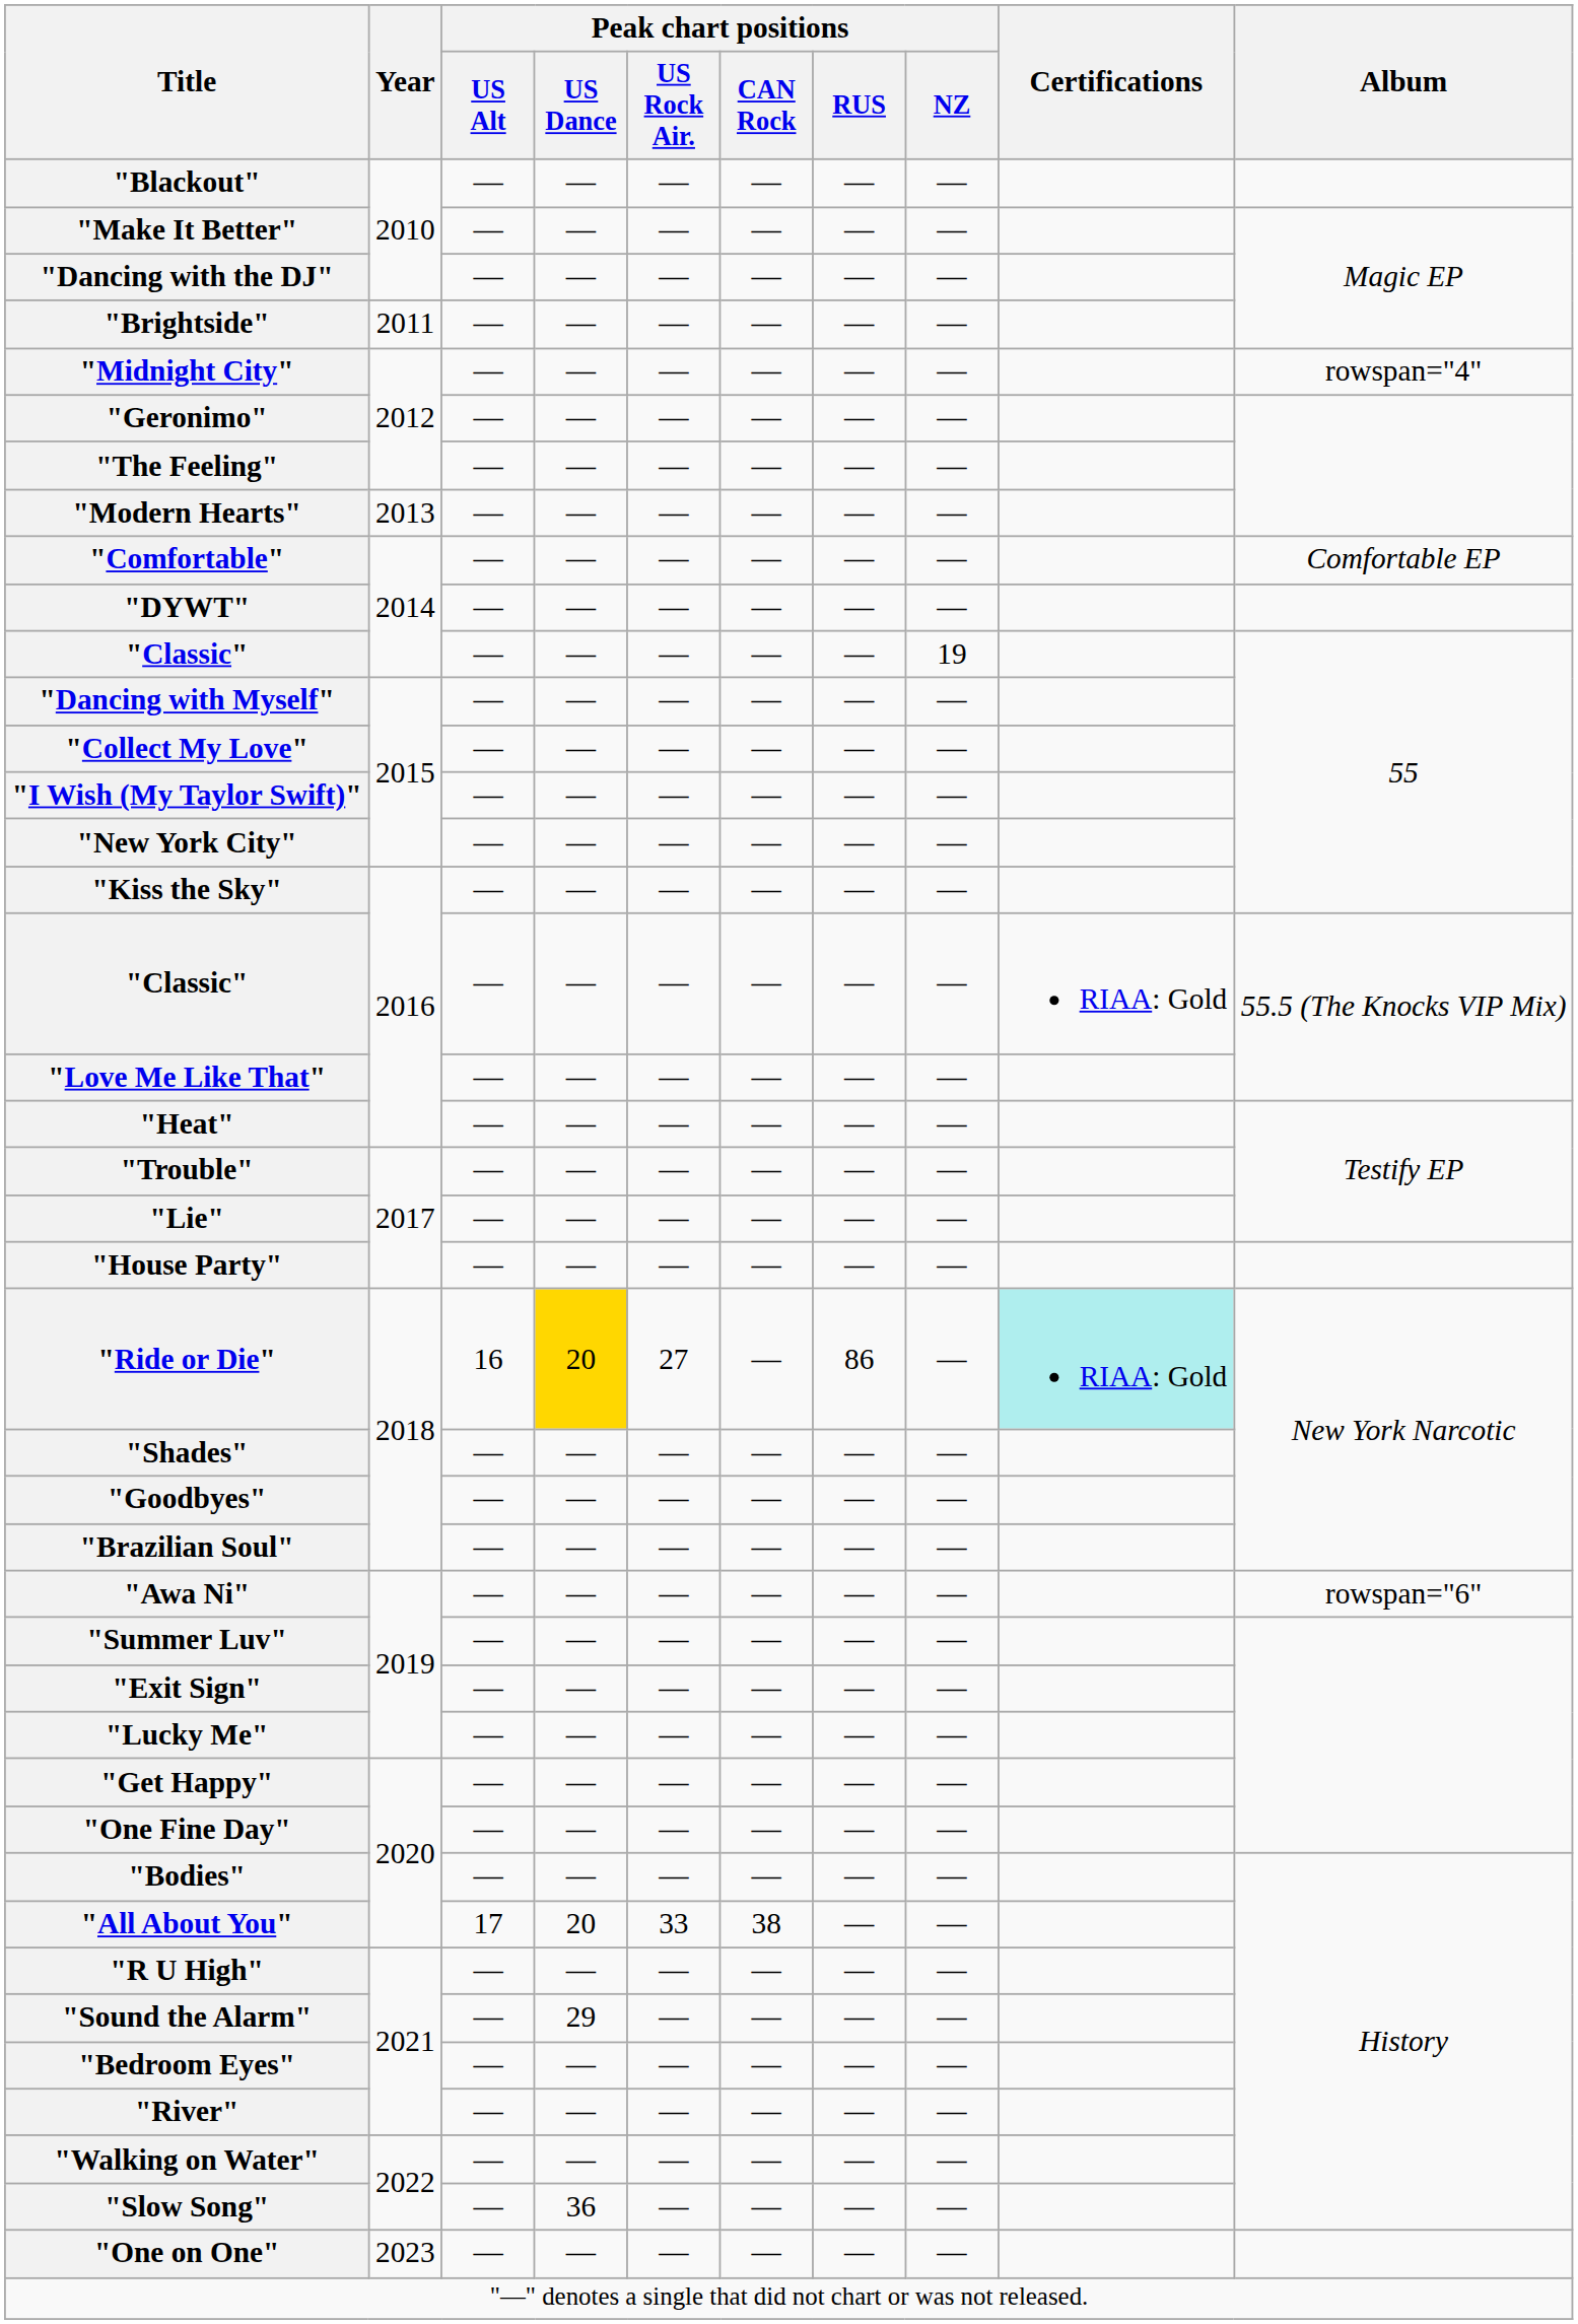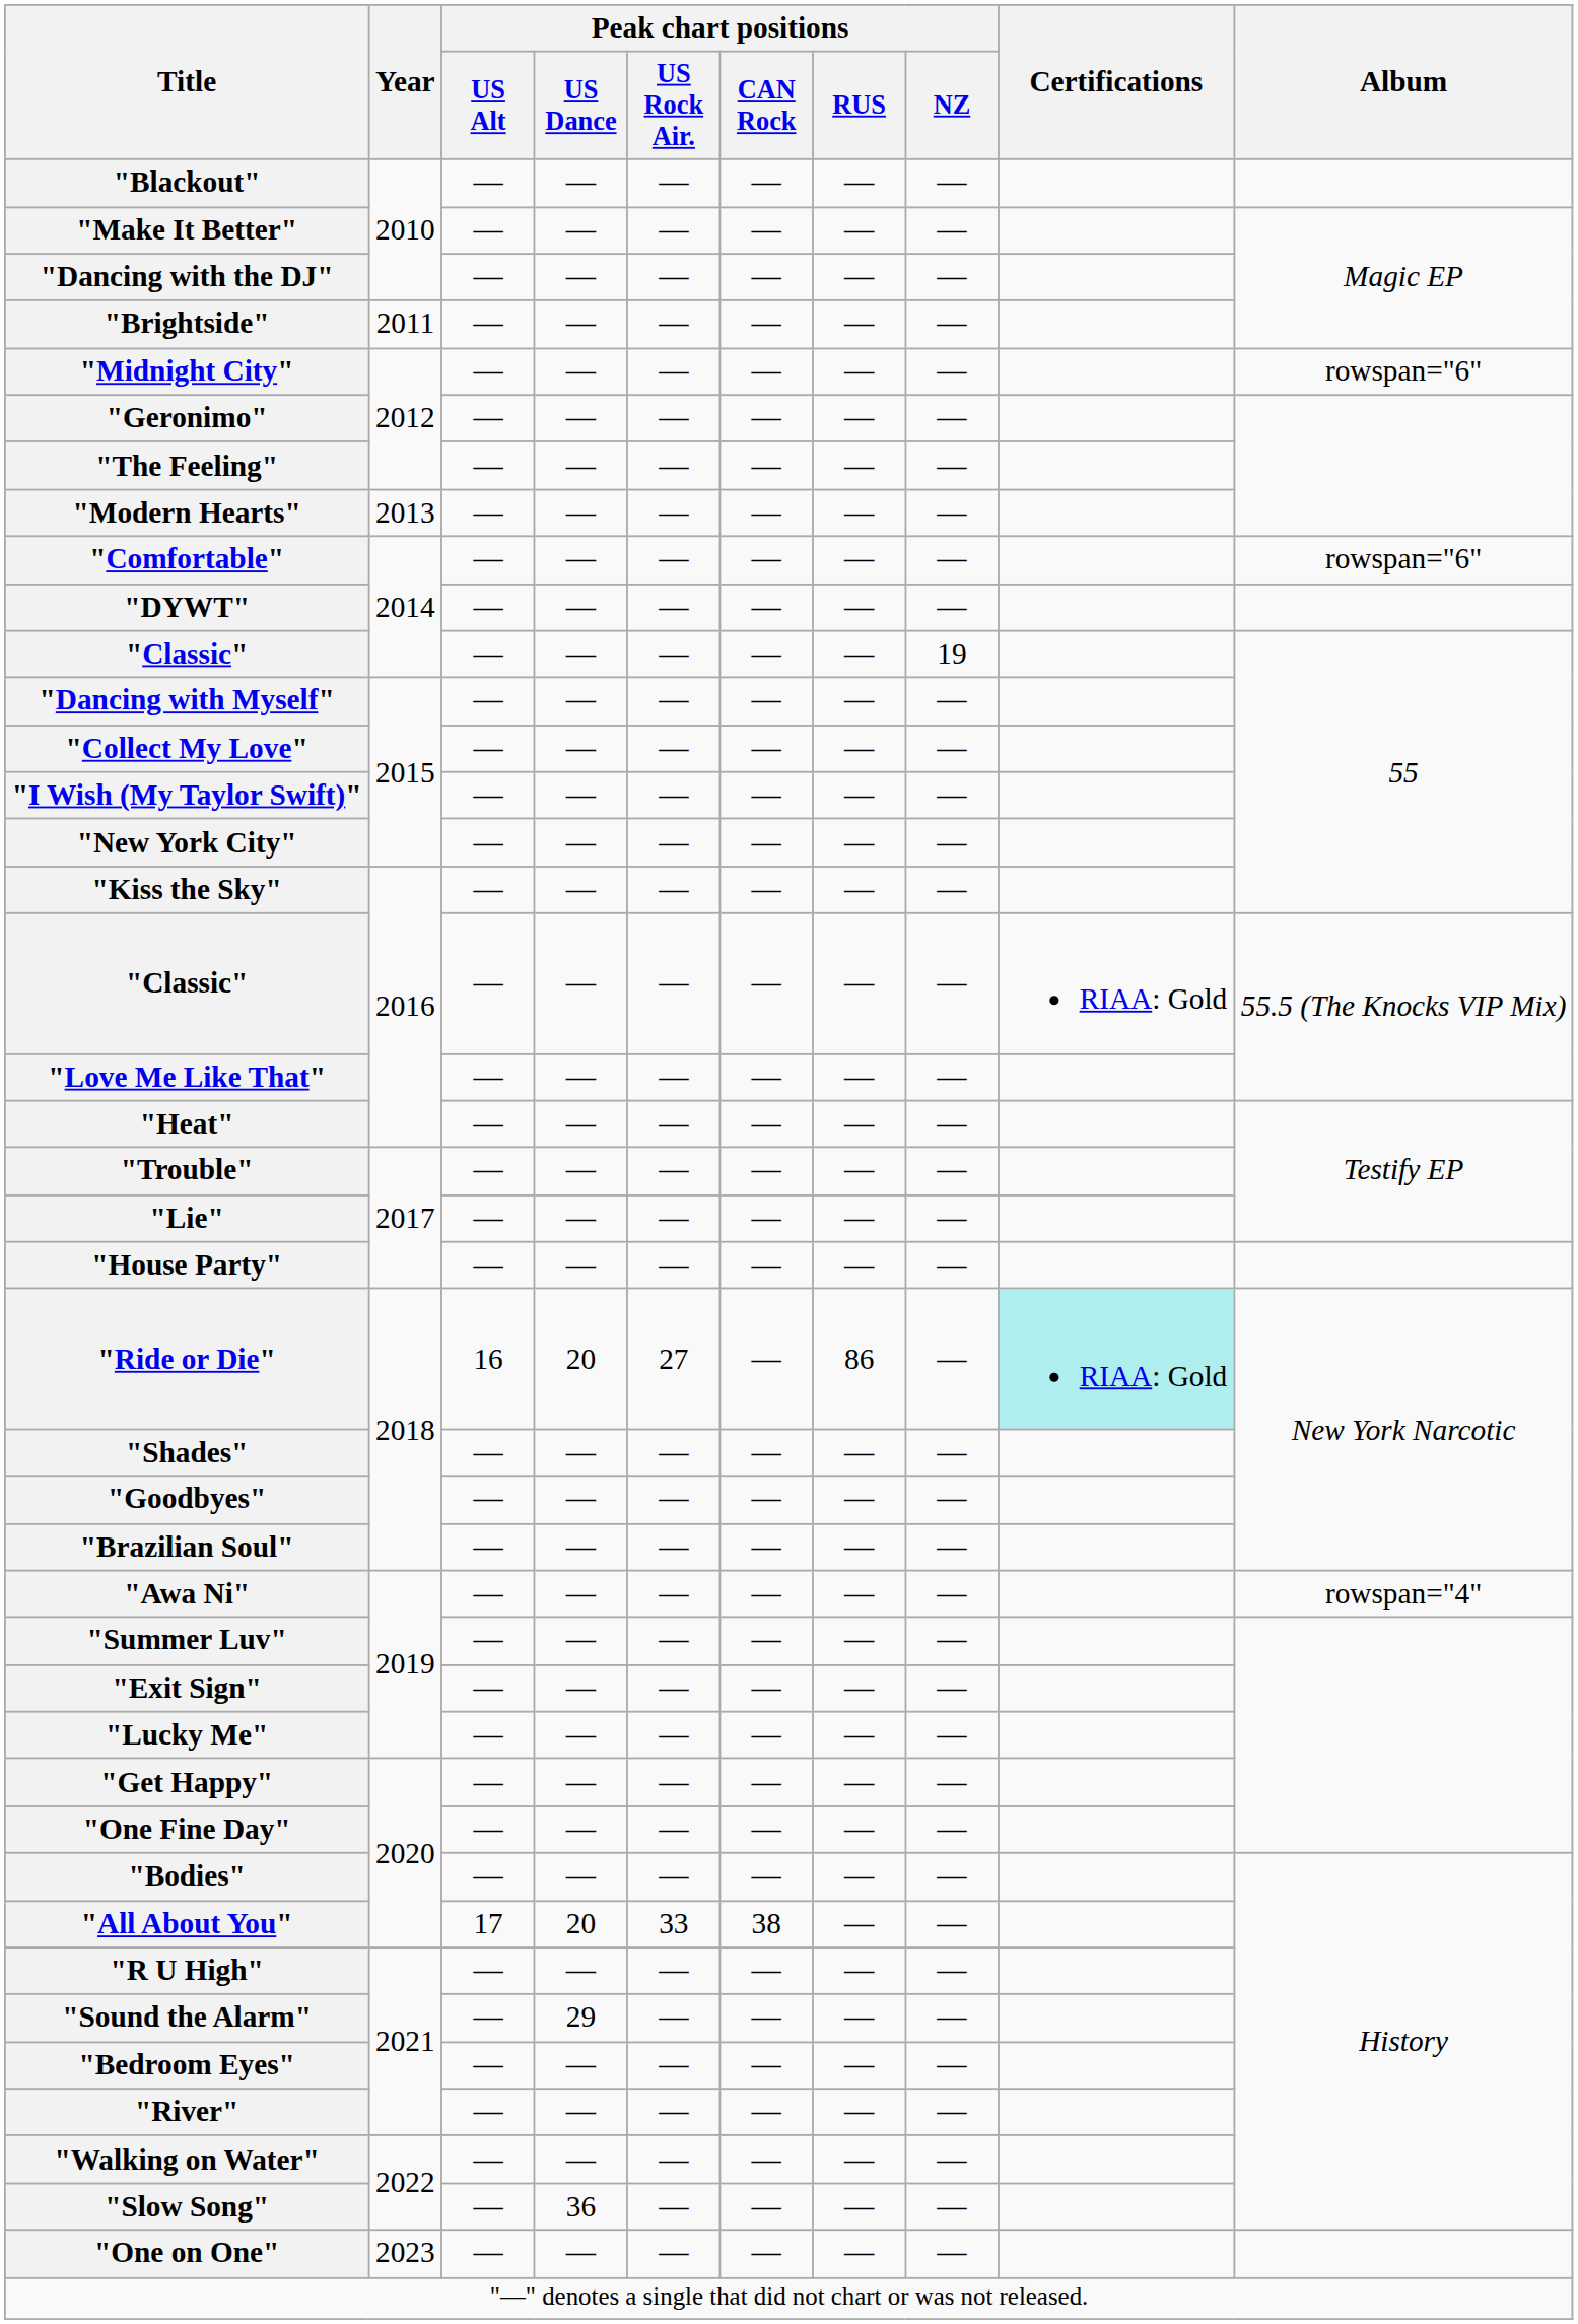"Midnight City" | Album: rowspan="4" -> rowspan="6"
"Comfortable" | Album: Comfortable EP -> rowspan="6"
"Ride or Die" | Peak chart positions / US Dance: gold background -> no background
"Awa Ni" | Album: rowspan="6" -> rowspan="4"
